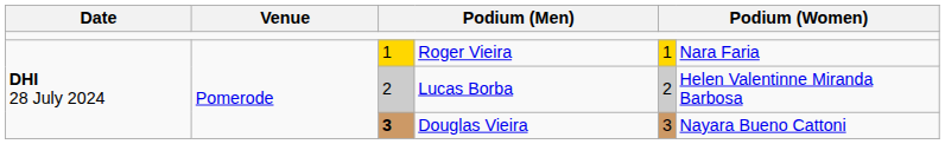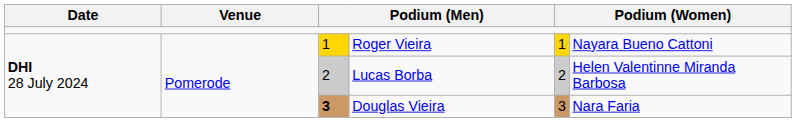Roger Vieira | column 6: Nara Faria -> Nayara Bueno Cattoni
Douglas Vieira | column 6: Nayara Bueno Cattoni -> Nara Faria
